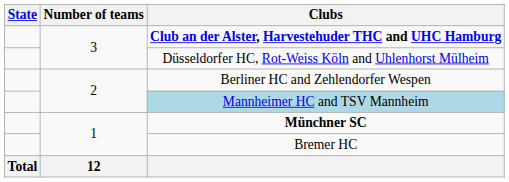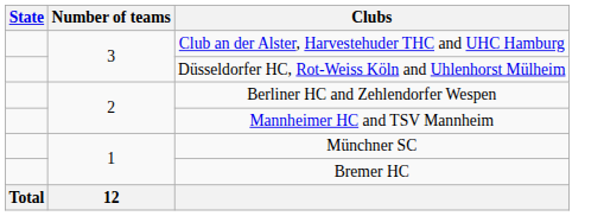Club an der Alster, Harvestehuder THC and UHC Hamburg | Clubs: bold -> normal
Mannheimer HC and TSV Mannheim | Clubs: lightblue background -> no background
Münchner SC | Clubs: bold -> normal
